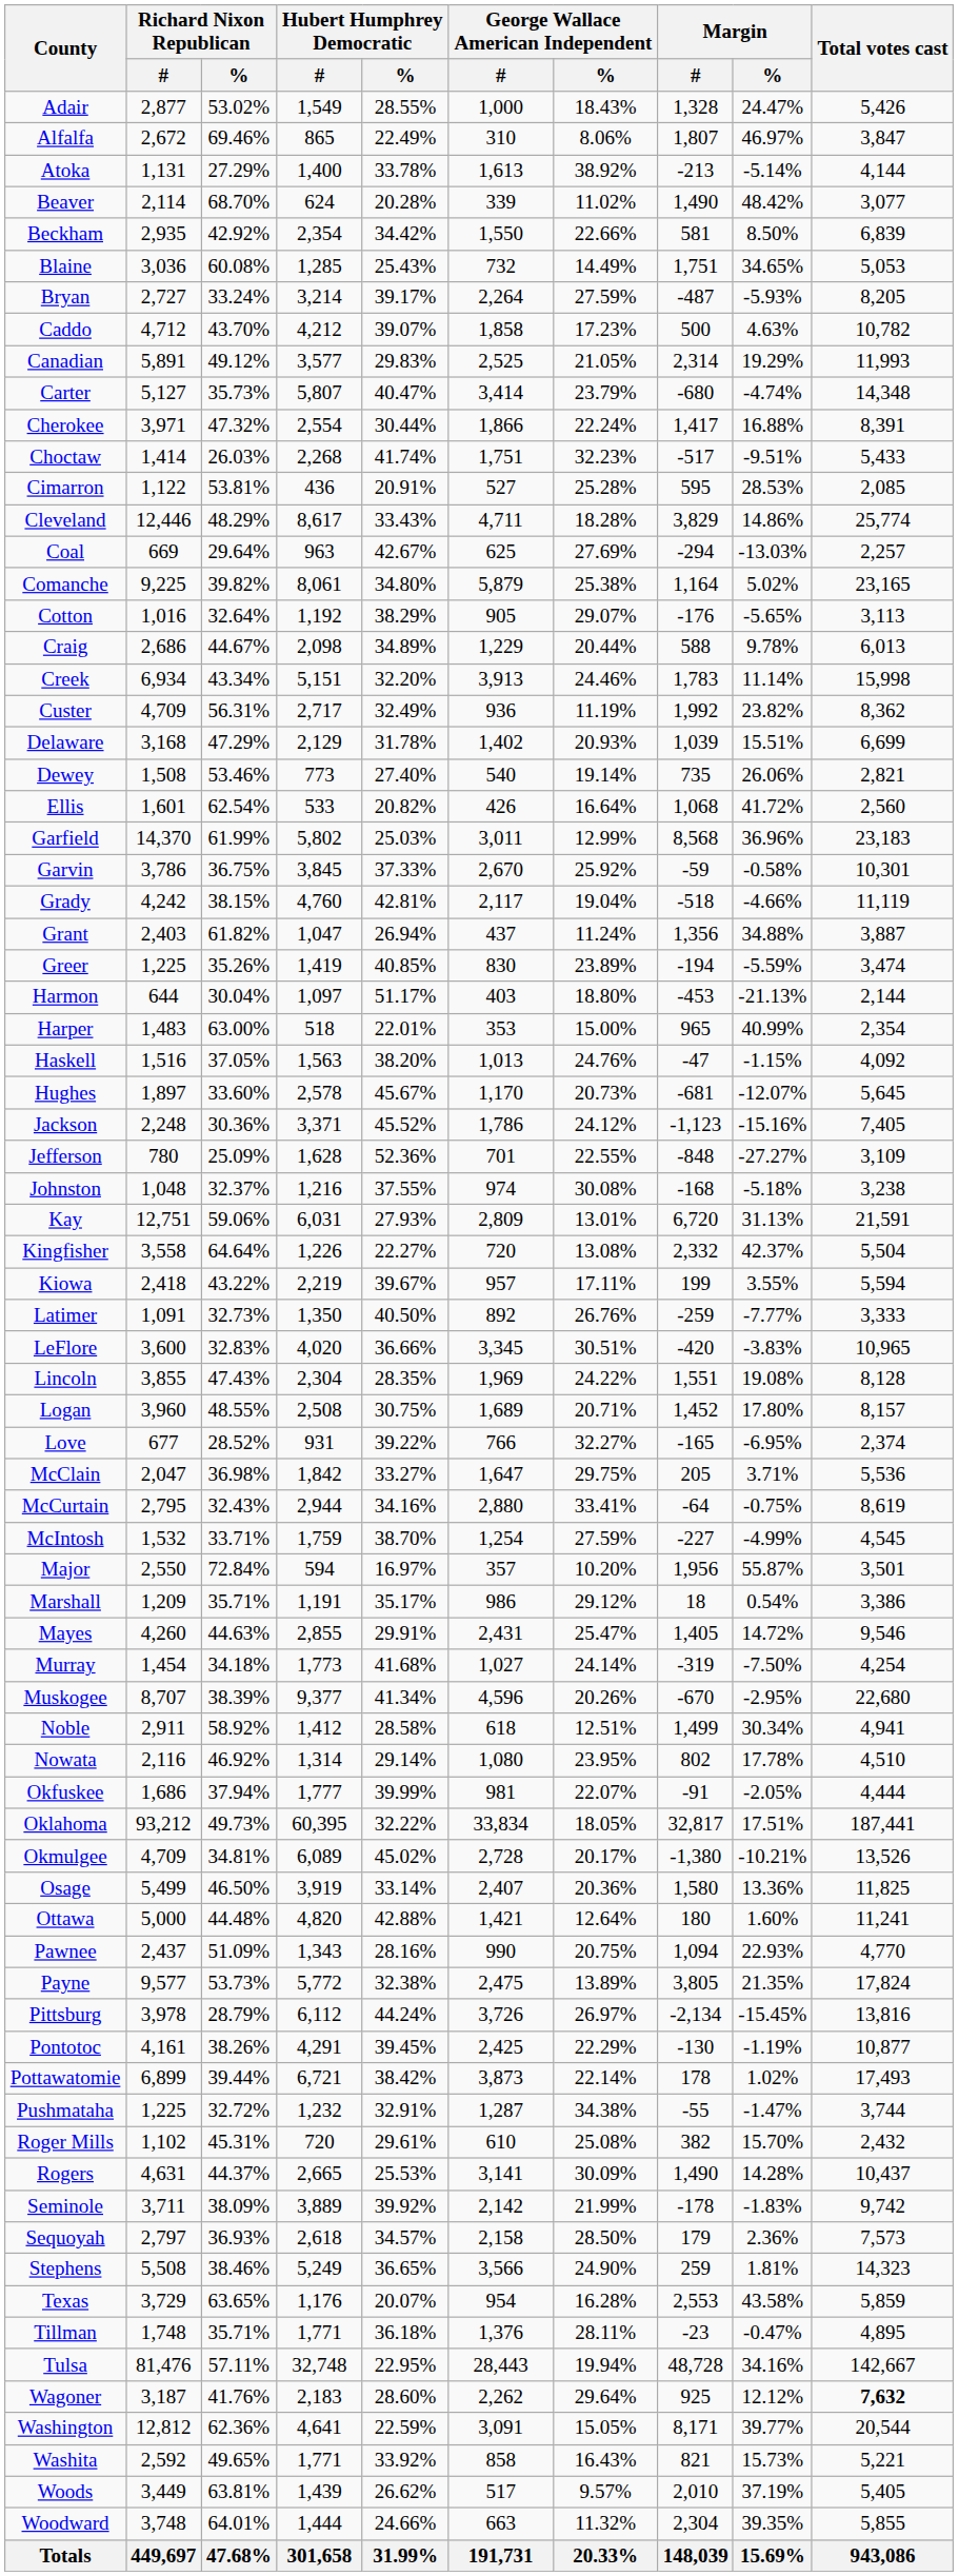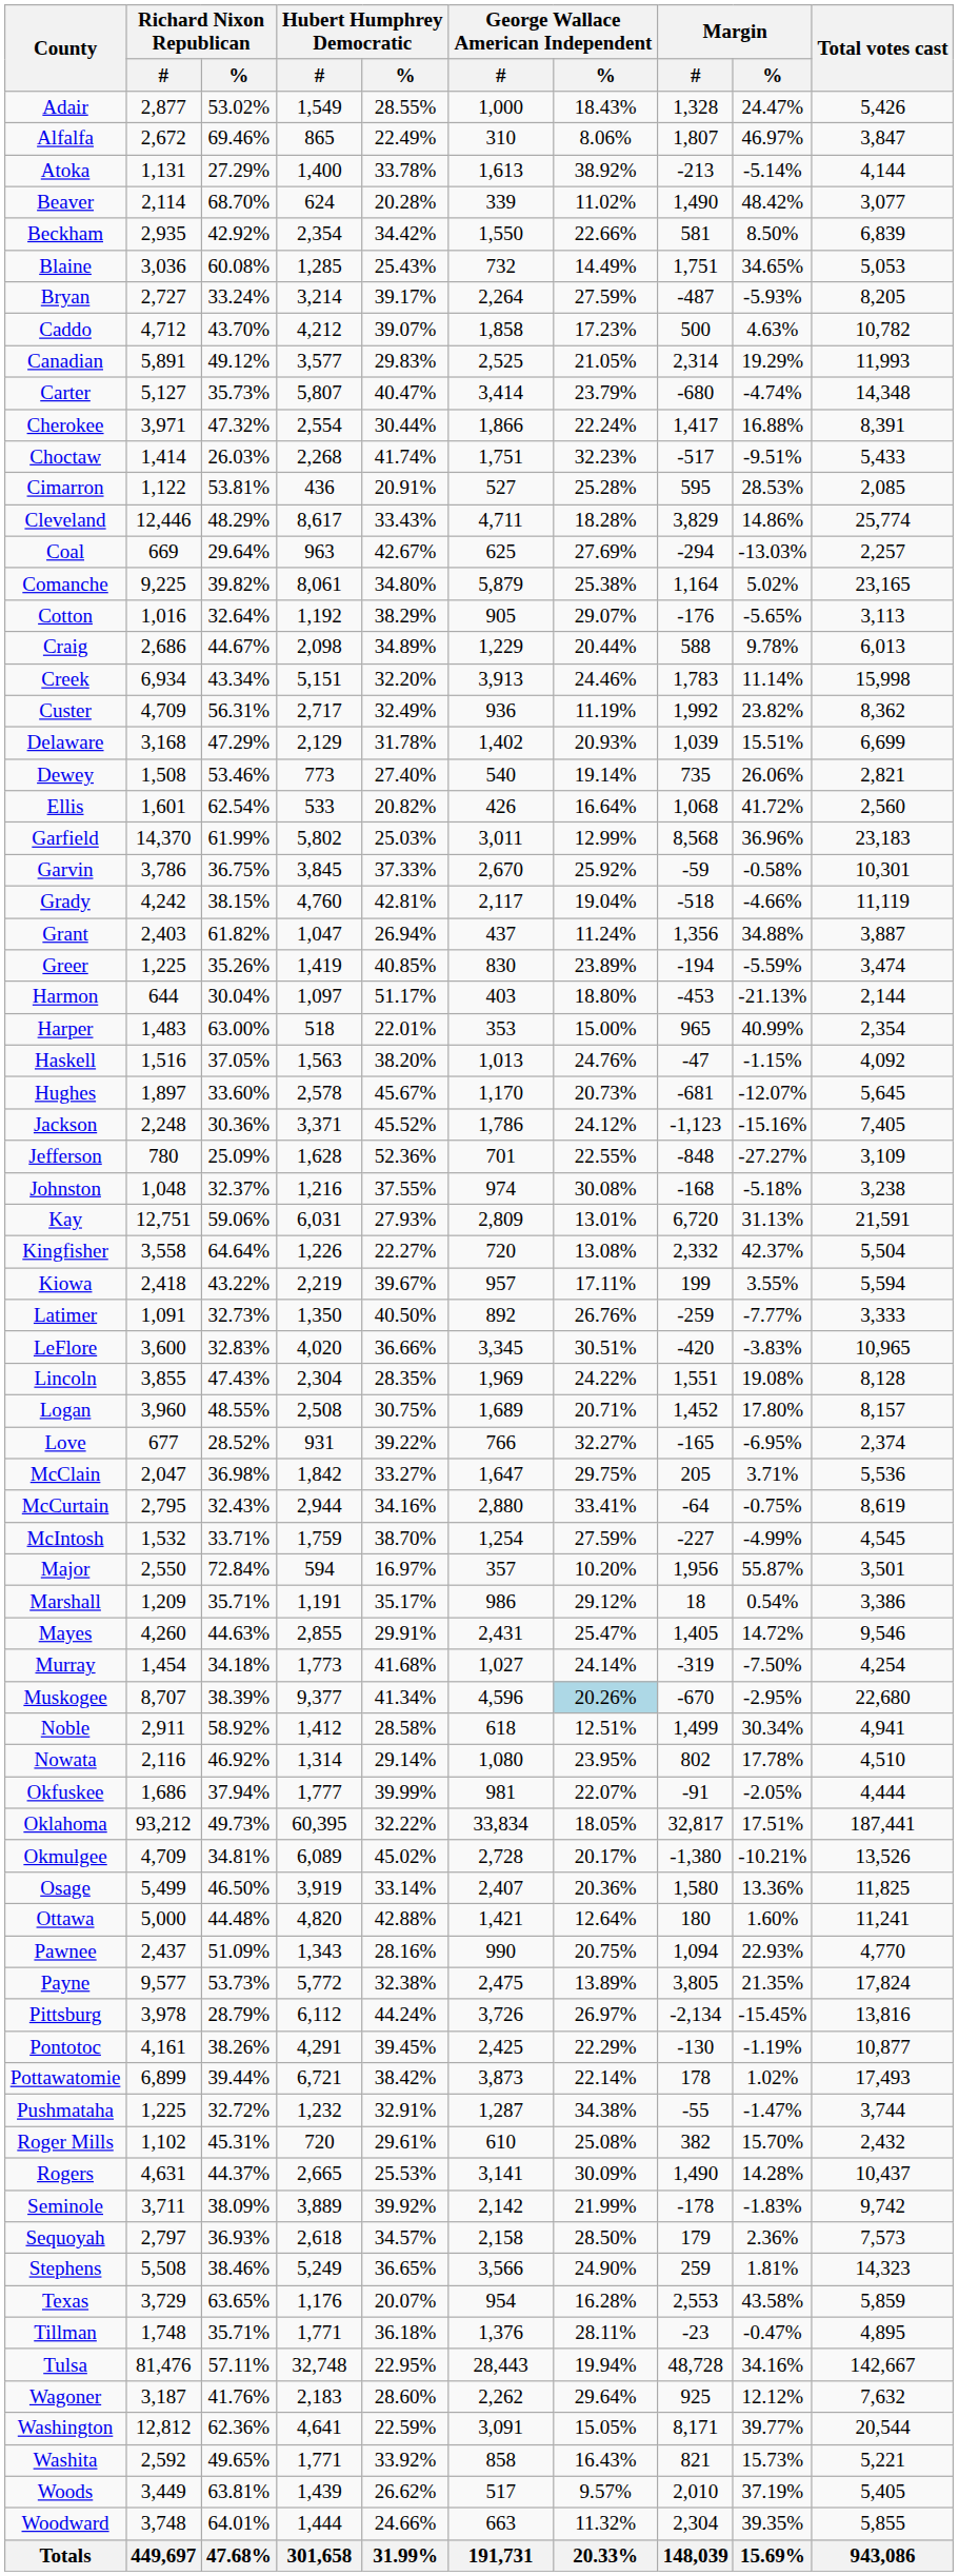Muskogee | George Wallace American Independent / %: no background -> lightblue background
Wagoner | Total votes cast: bold -> normal
